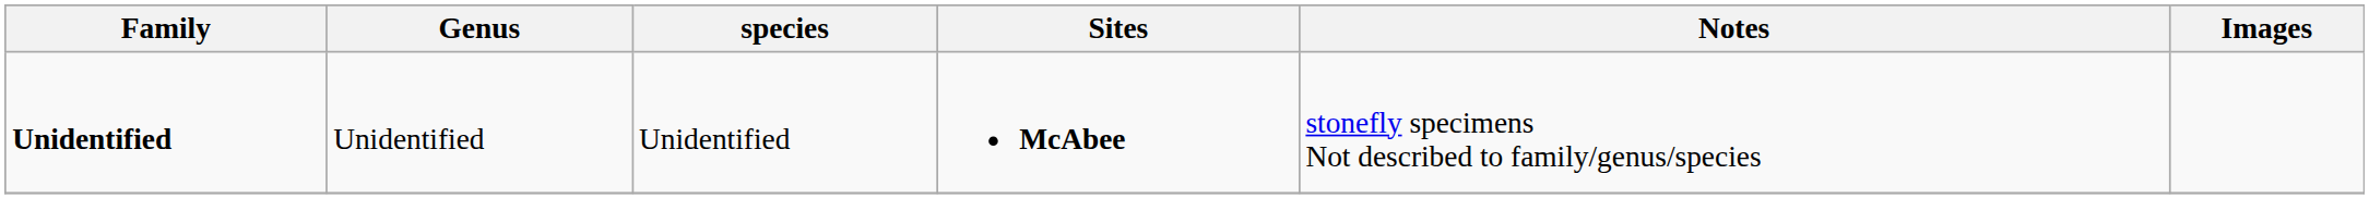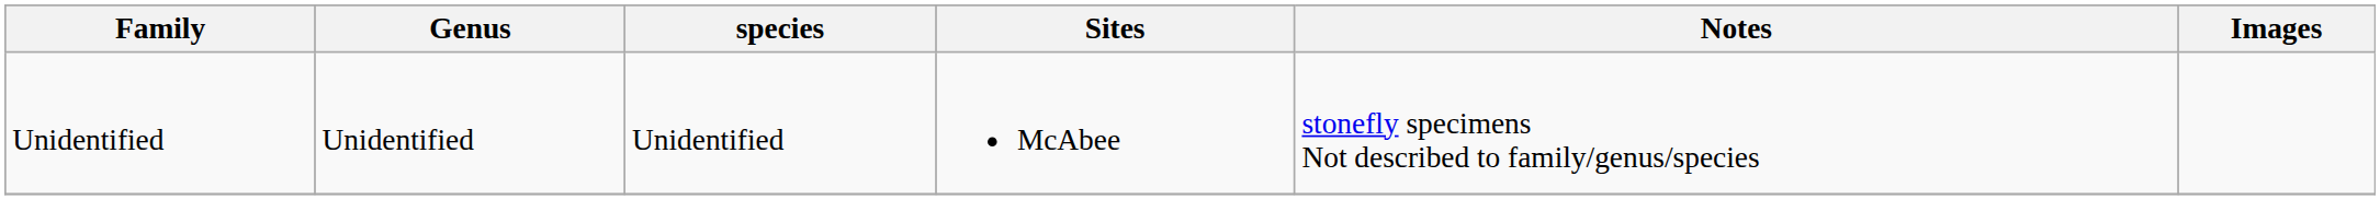row 2 | Family: bold -> normal
row 2 | Sites: bold -> normal
